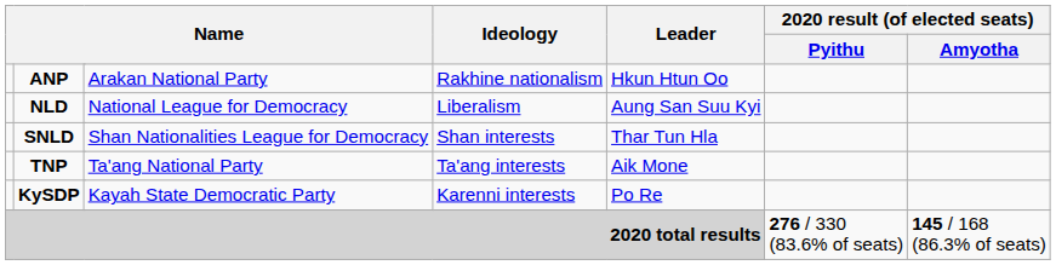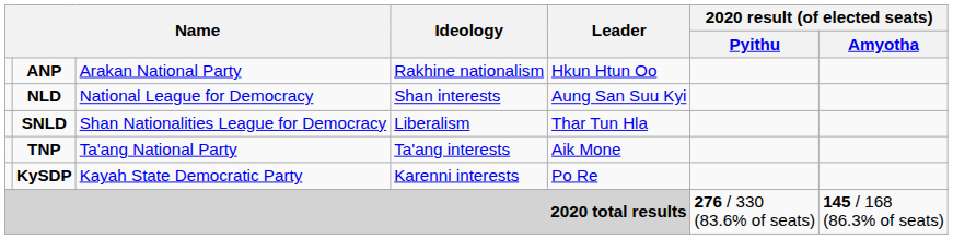NLD | Ideology: Liberalism -> Shan interests
SNLD | Ideology: Shan interests -> Liberalism
